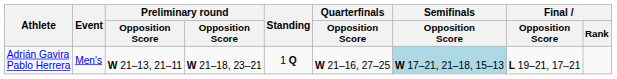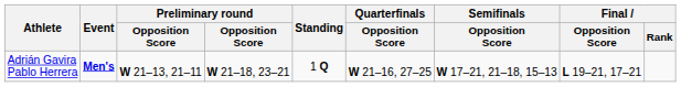Adrián Gavira Pablo Herrera | Event: normal -> bold
Adrián Gavira Pablo Herrera | Semifinals / Opposition Score: lightblue background -> no background
